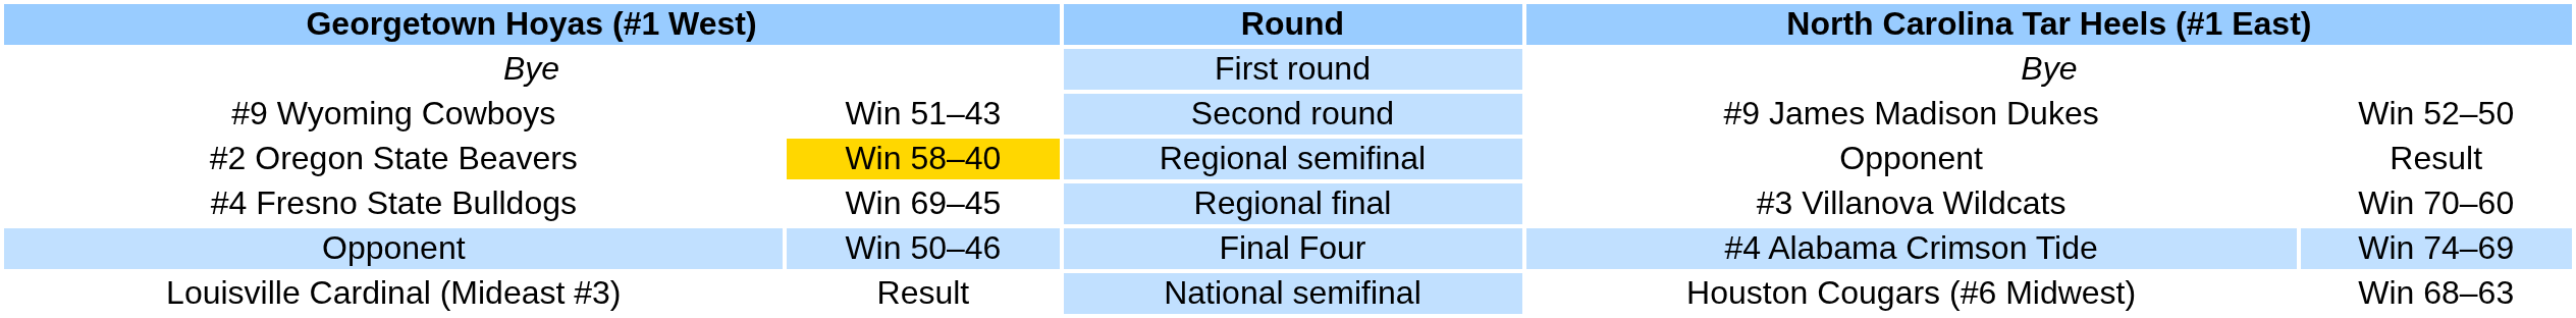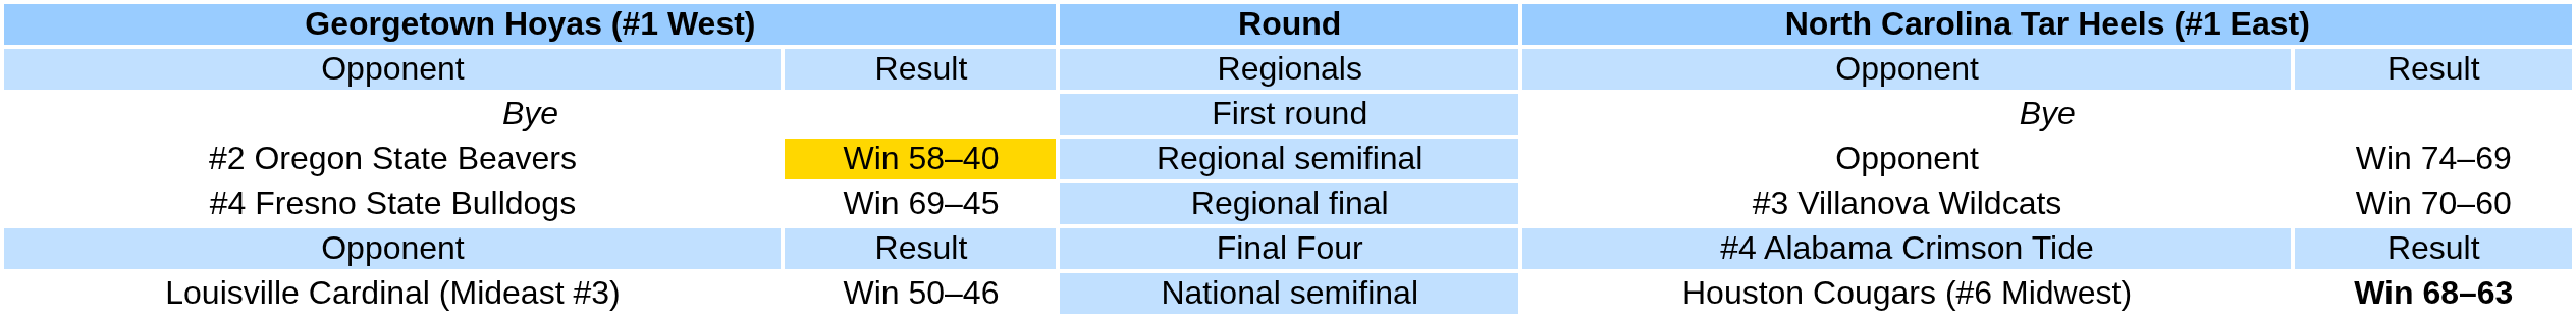+ row: Opponent | Result | Regionals | Opponent | Result
- row: #9 Wyoming Cowboys | Win 51–43 | Second round | #9 James Madison Dukes | Win 52–50
Regional semifinal | column 5: Result -> Win 74–69
Final Four | column 2: Win 50–46 -> Result
Final Four | column 5: Win 74–69 -> Result
National semifinal | column 2: Result -> Win 50–46
National semifinal | column 5: normal -> bold
